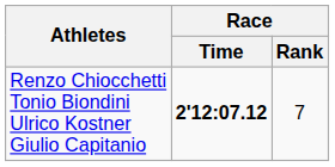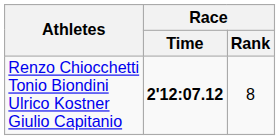row 3 | Race / Rank: 7 -> 8
